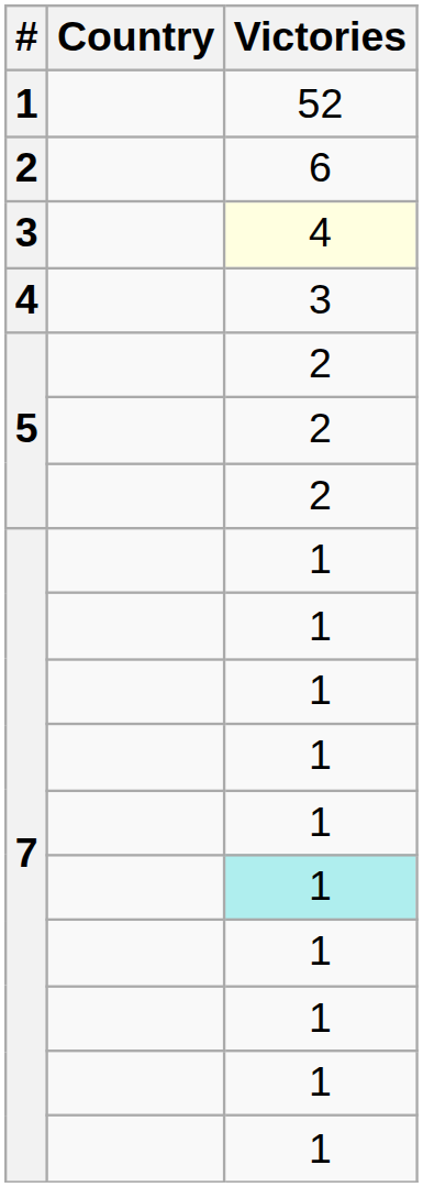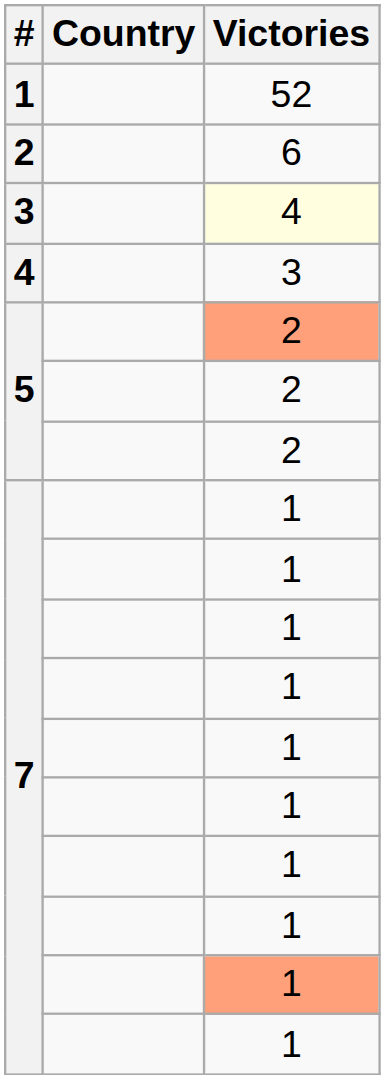row 6 | Victories: no background -> lightsalmon background
row 14 | Victories: paleturquoise background -> no background
row 17 | Victories: no background -> lightsalmon background
